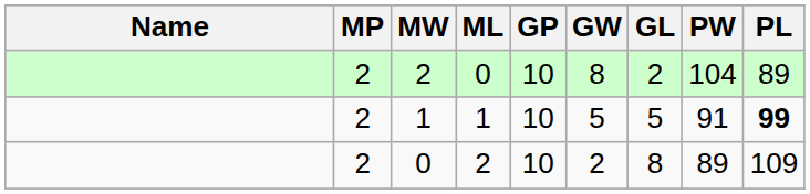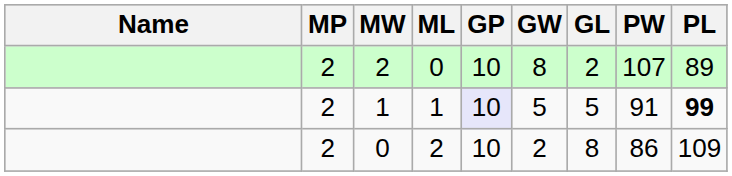row 2 | PW: 104 -> 107
row 3 | GP: no background -> lavender background
row 4 | PW: 89 -> 86
